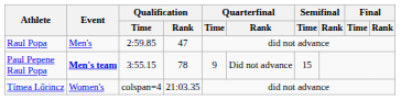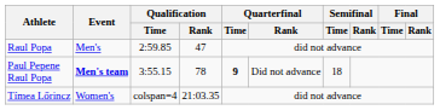Paul Pepene Raul Popa | Quarterfinal / Time: normal -> bold
Paul Pepene Raul Popa | Semifinal / Time: 15 -> 18
